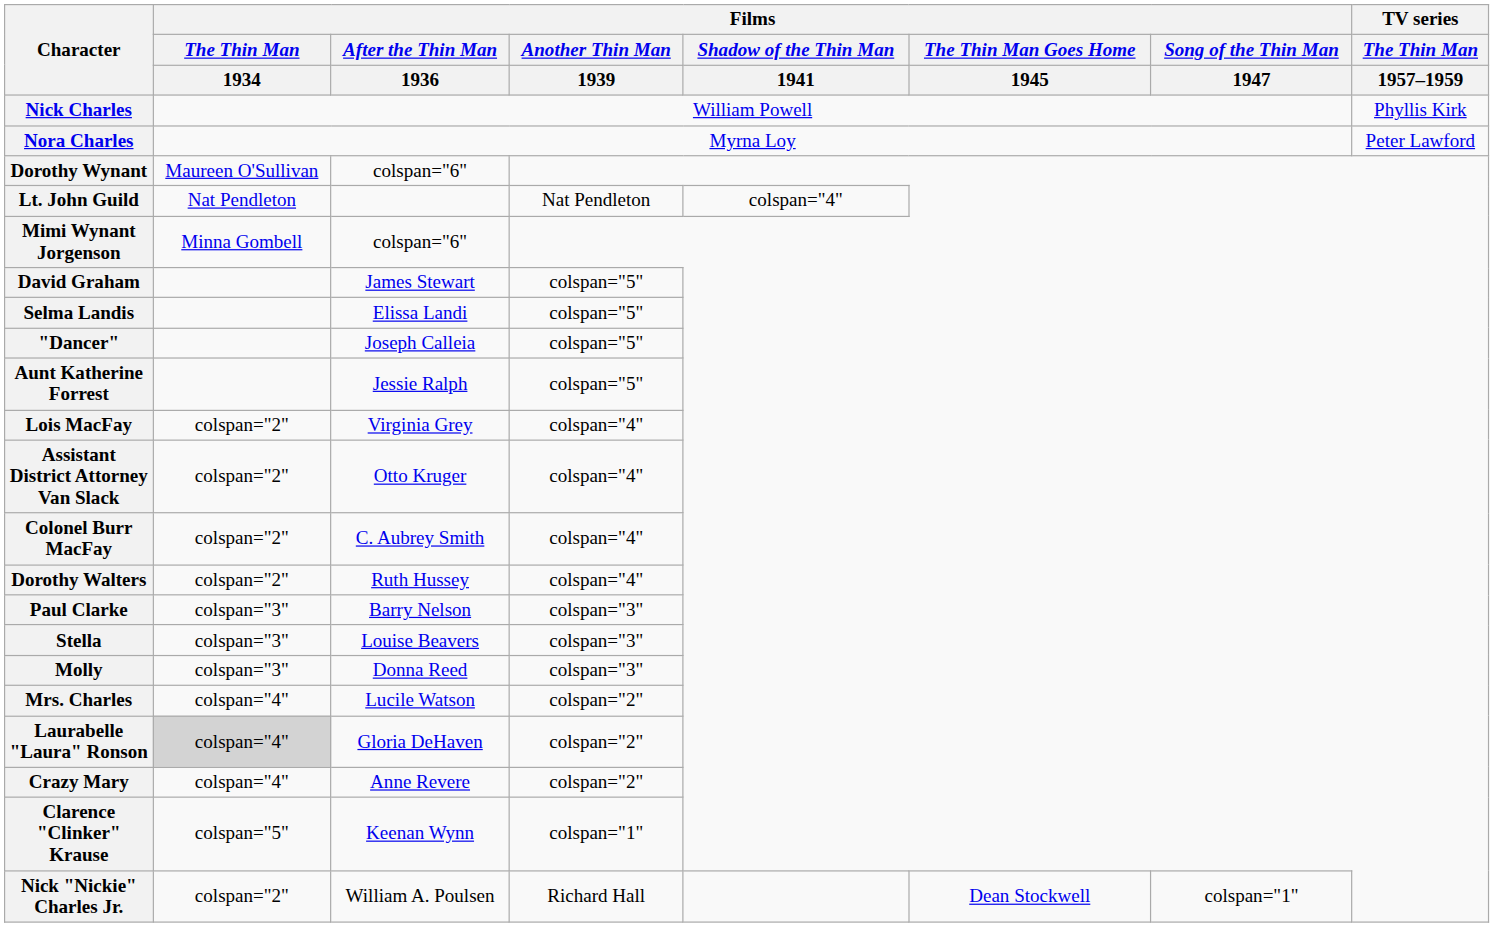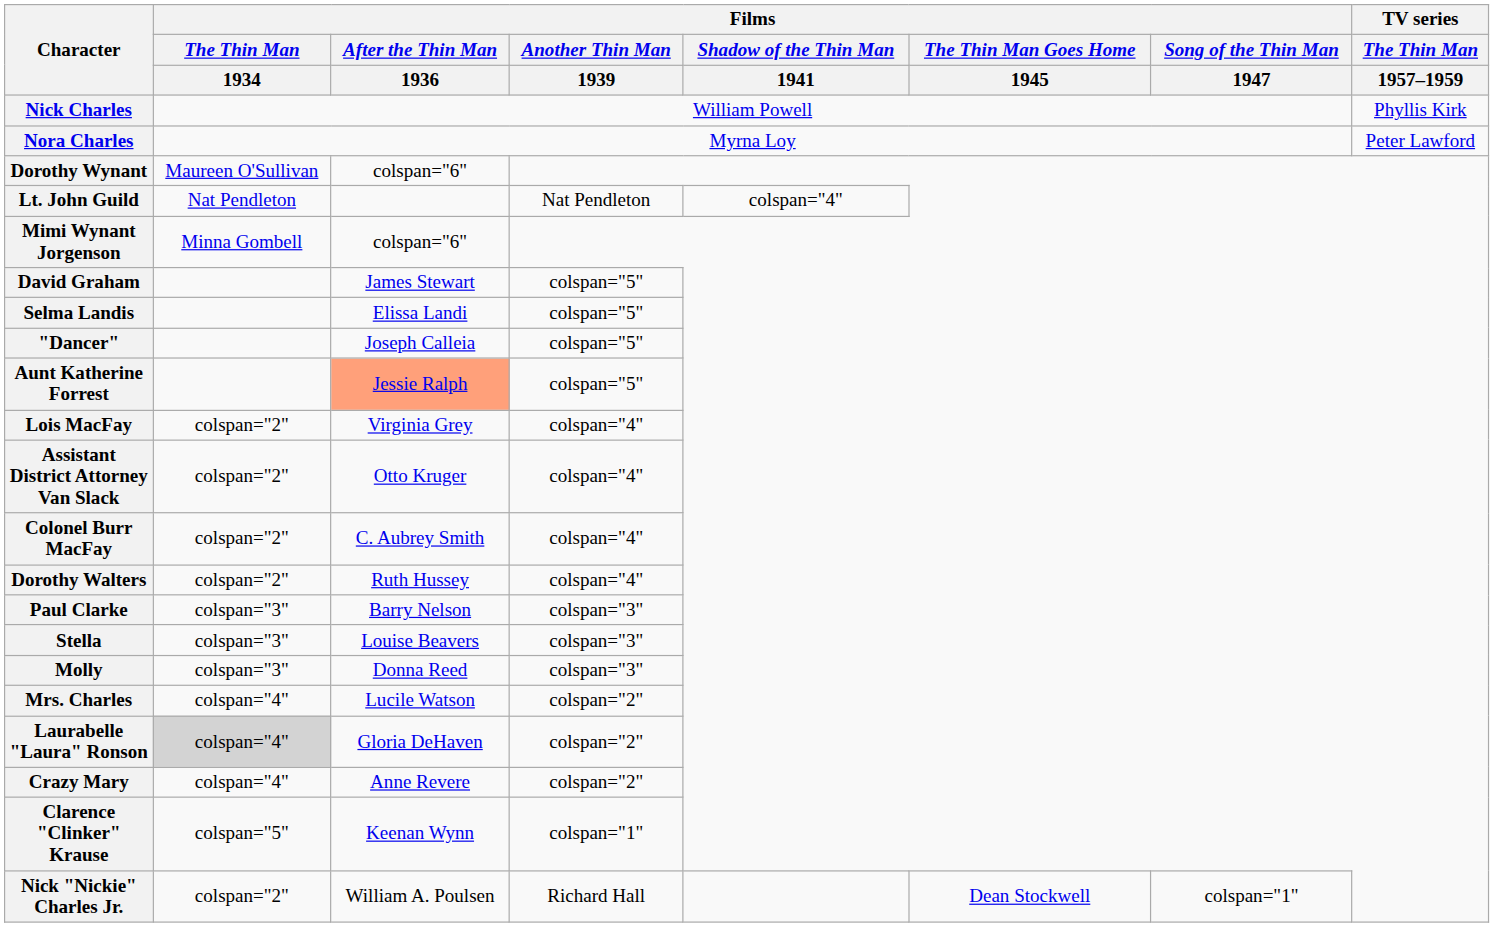Aunt Katherine Forrest | Films / After the Thin Man / 1936: no background -> lightsalmon background
